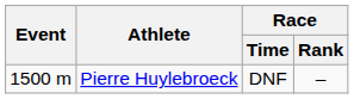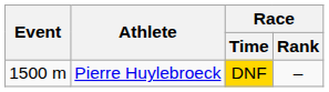Pierre Huylebroeck | Race / Time: no background -> gold background
